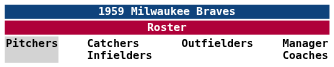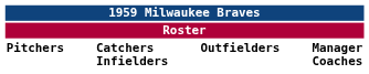Pitchers | column 1: lightgrey background -> no background
